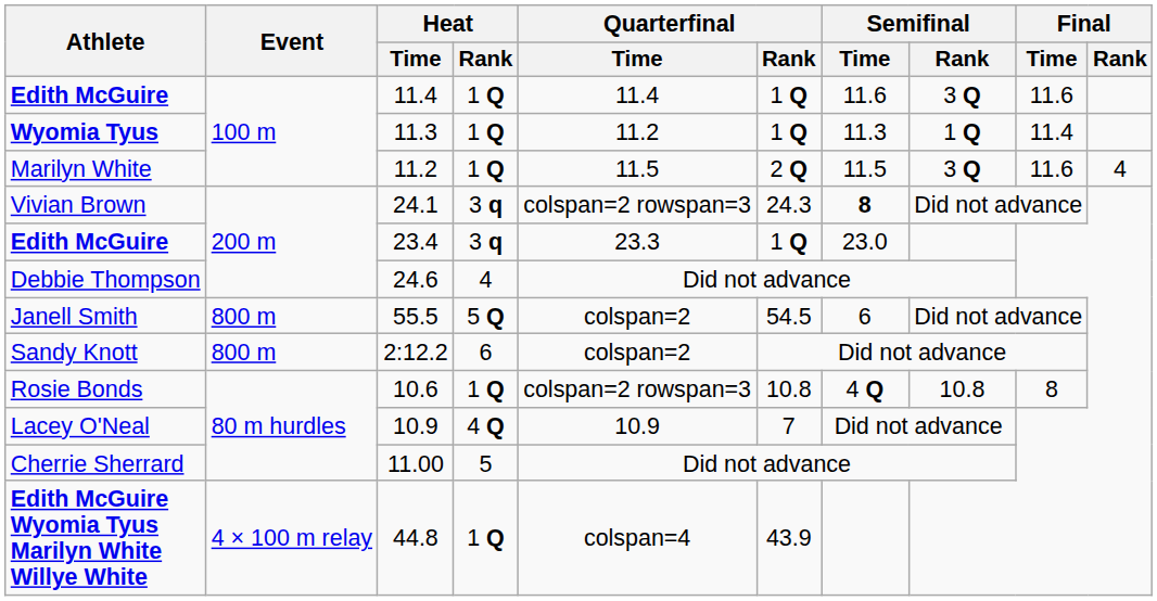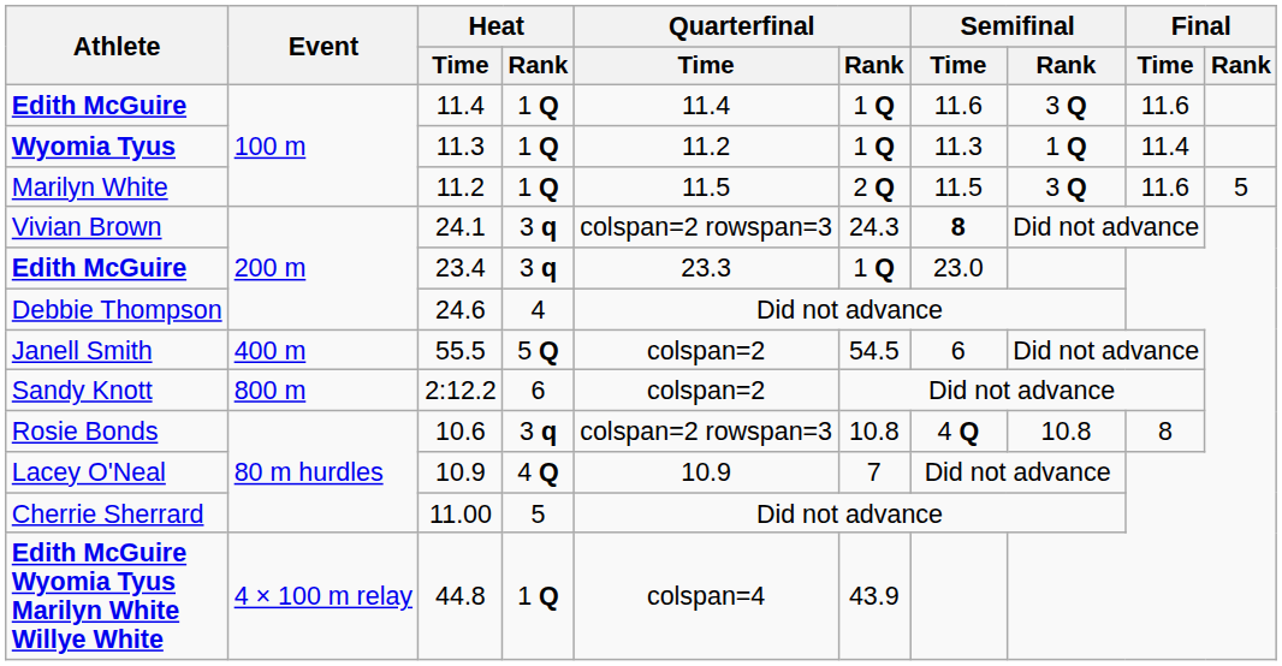Marilyn White | Final / Rank: 4 -> 5
Janell Smith | Event: 800 m -> 400 m
Rosie Bonds | Heat / Rank: 1 Q -> 3 q
